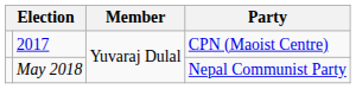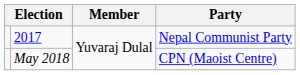2017 | Party: CPN (Maoist Centre) -> Nepal Communist Party
May 2018 | Party: Nepal Communist Party -> CPN (Maoist Centre)
